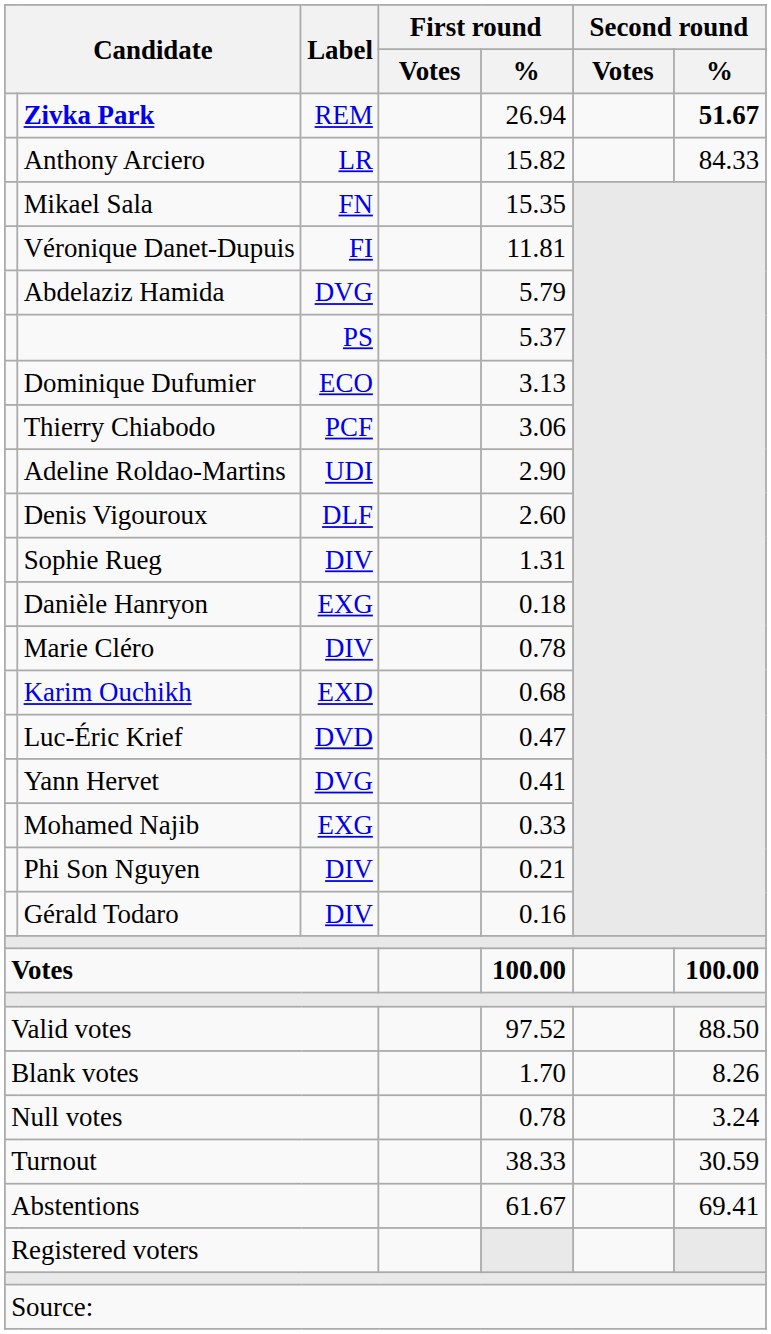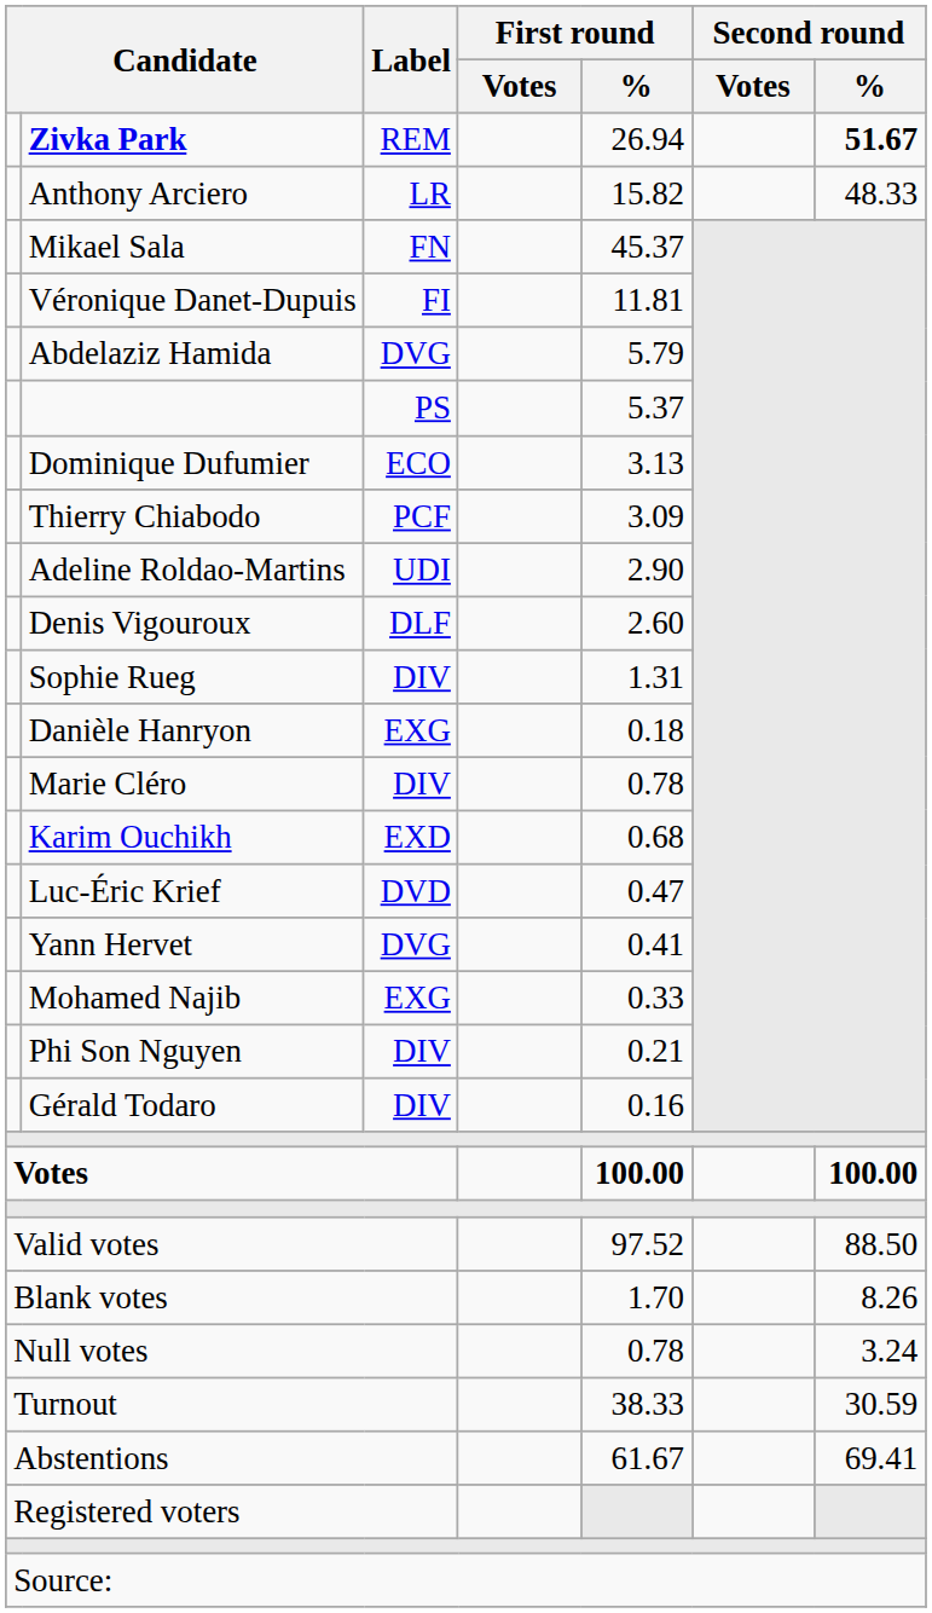Anthony Arciero | Second round / %: 84.33 -> 48.33
Mikael Sala | First round / %: 15.35 -> 45.37
Thierry Chiabodo | First round / %: 3.06 -> 3.09
